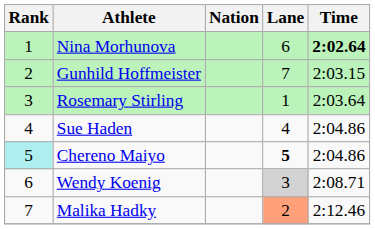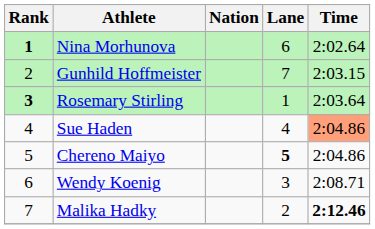Nina Morhunova | Rank: normal -> bold
Nina Morhunova | Time: bold -> normal
Rosemary Stirling | Rank: normal -> bold
Sue Haden | Time: no background -> lightsalmon background
Chereno Maiyo | Rank: paleturquoise background -> no background
Wendy Koenig | Lane: lightgrey background -> no background
Malika Hadky | Lane: lightsalmon background -> no background
Malika Hadky | Time: normal -> bold
